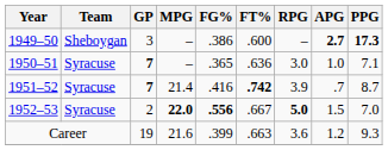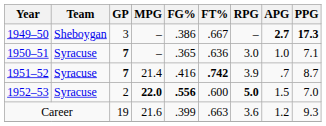1949–50 | FT%: .600 -> .667
1952–53 | FT%: .667 -> .600
